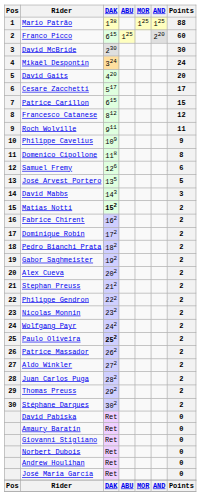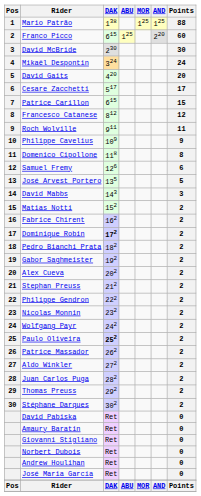Matias Notti | DAK: bold -> normal
Dominique Robin | DAK: normal -> bold
